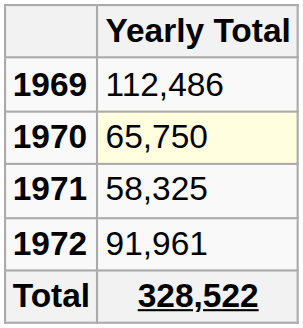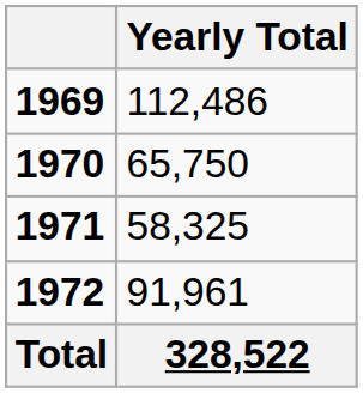1970 | Yearly Total: lightyellow background -> no background
